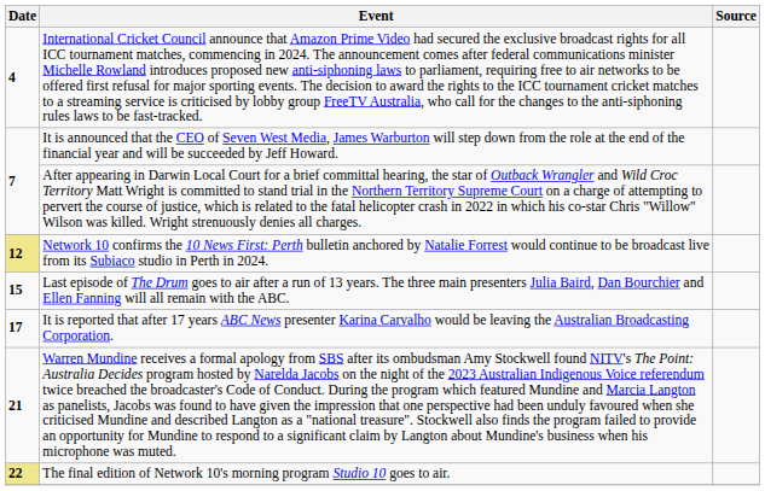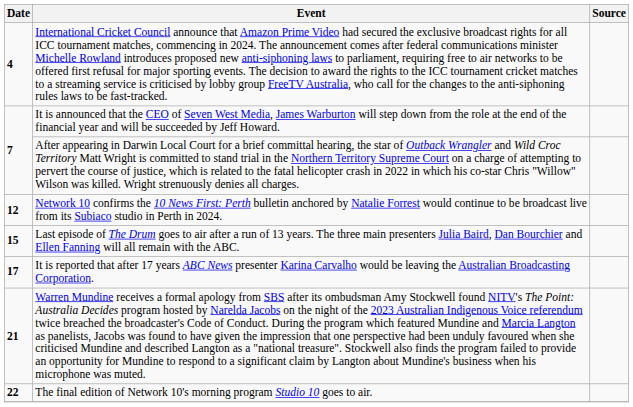row 5 | Date: khaki background -> no background
row 9 | Date: khaki background -> no background
